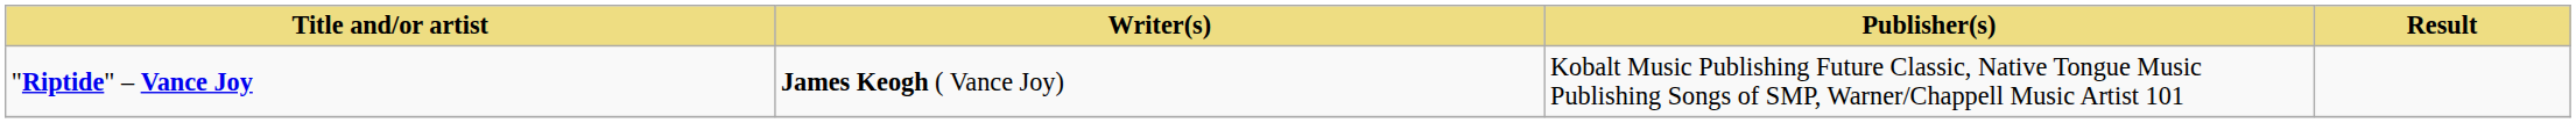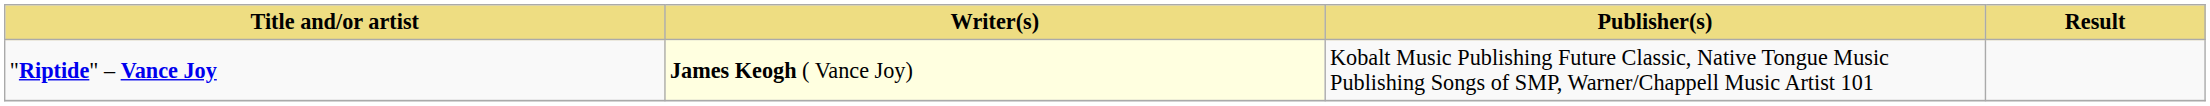"Riptide" – Vance Joy | Writer(s): no background -> lightyellow background
